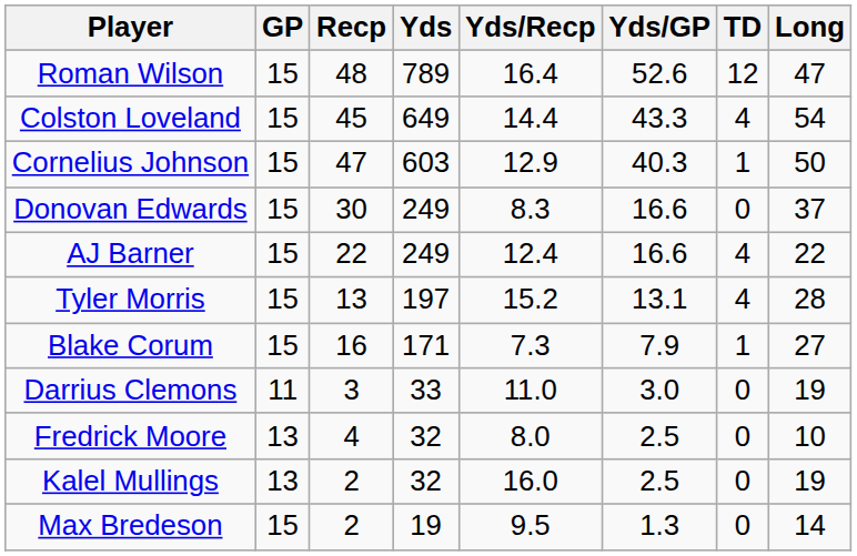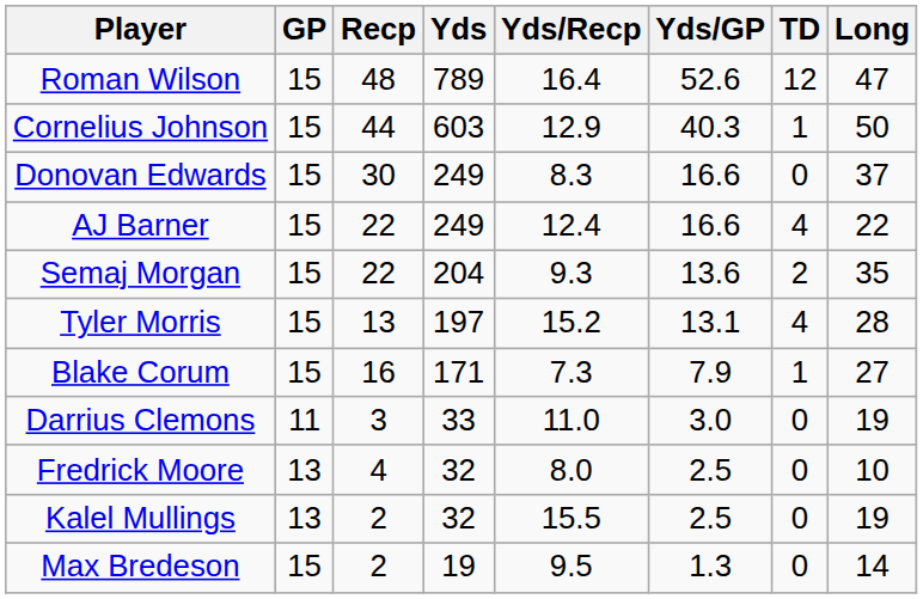- row: Colston Loveland | 15 | 45 | 649 | 14.4 | 43.3 | 4 | 54
Cornelius Johnson | Recp: 47 -> 44
+ row: Semaj Morgan | 15 | 22 | 204 | 9.3 | 13.6 | 2 | 35
Kalel Mullings | Yds/Recp: 16.0 -> 15.5
